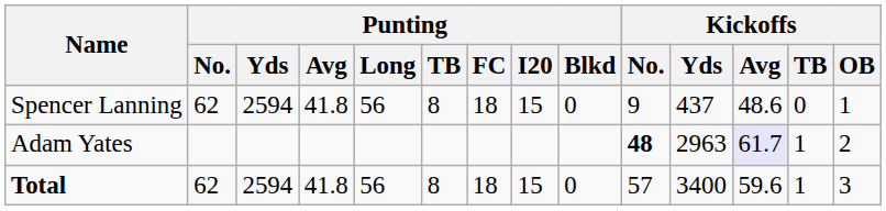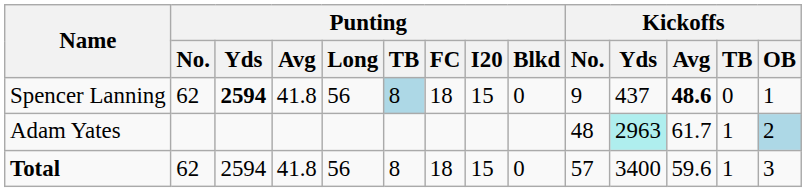Spencer Lanning | Punting / Yds: normal -> bold
Spencer Lanning | Punting / TB: no background -> lightblue background
Spencer Lanning | Kickoffs / Avg: normal -> bold
Adam Yates | Kickoffs / No.: bold -> normal
Adam Yates | Kickoffs / Yds: no background -> paleturquoise background
Adam Yates | Kickoffs / Avg: lavender background -> no background
Adam Yates | Kickoffs / OB: no background -> lightblue background
